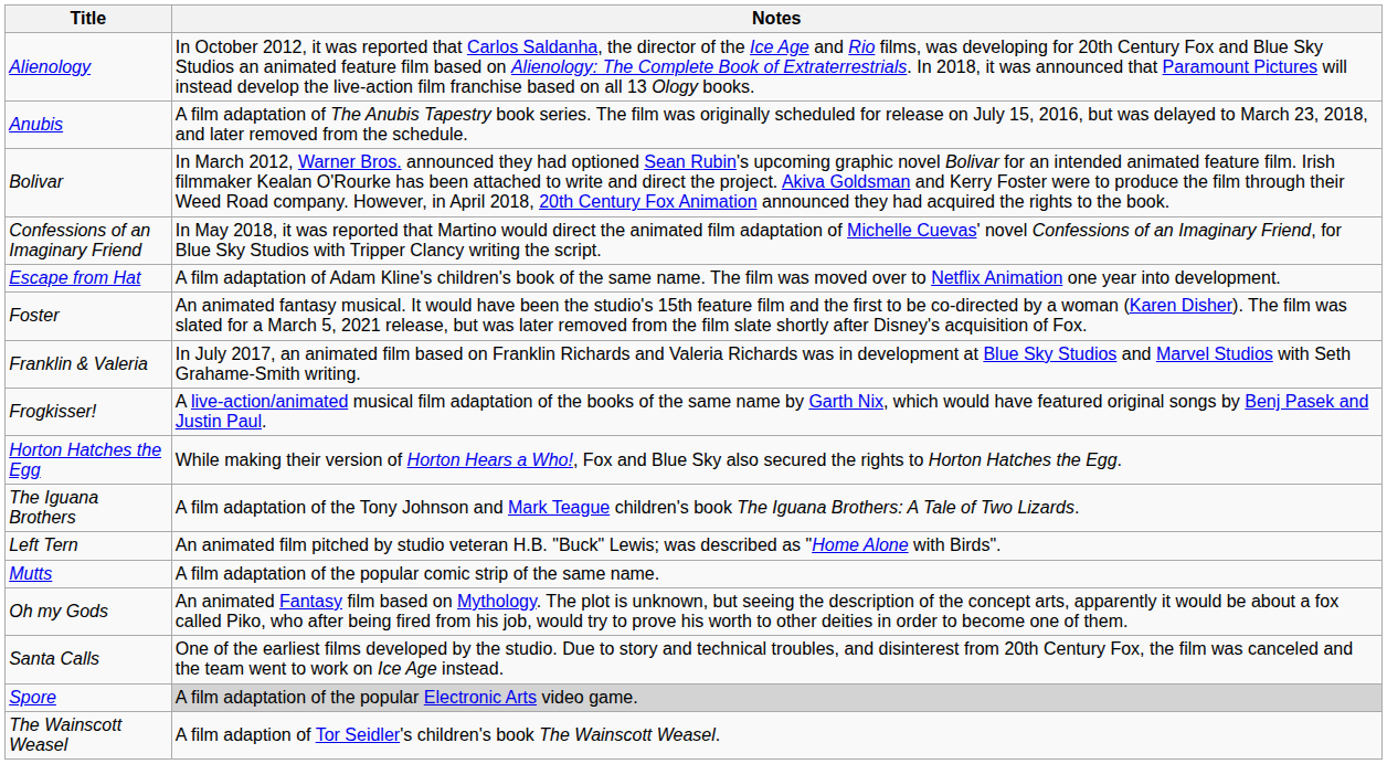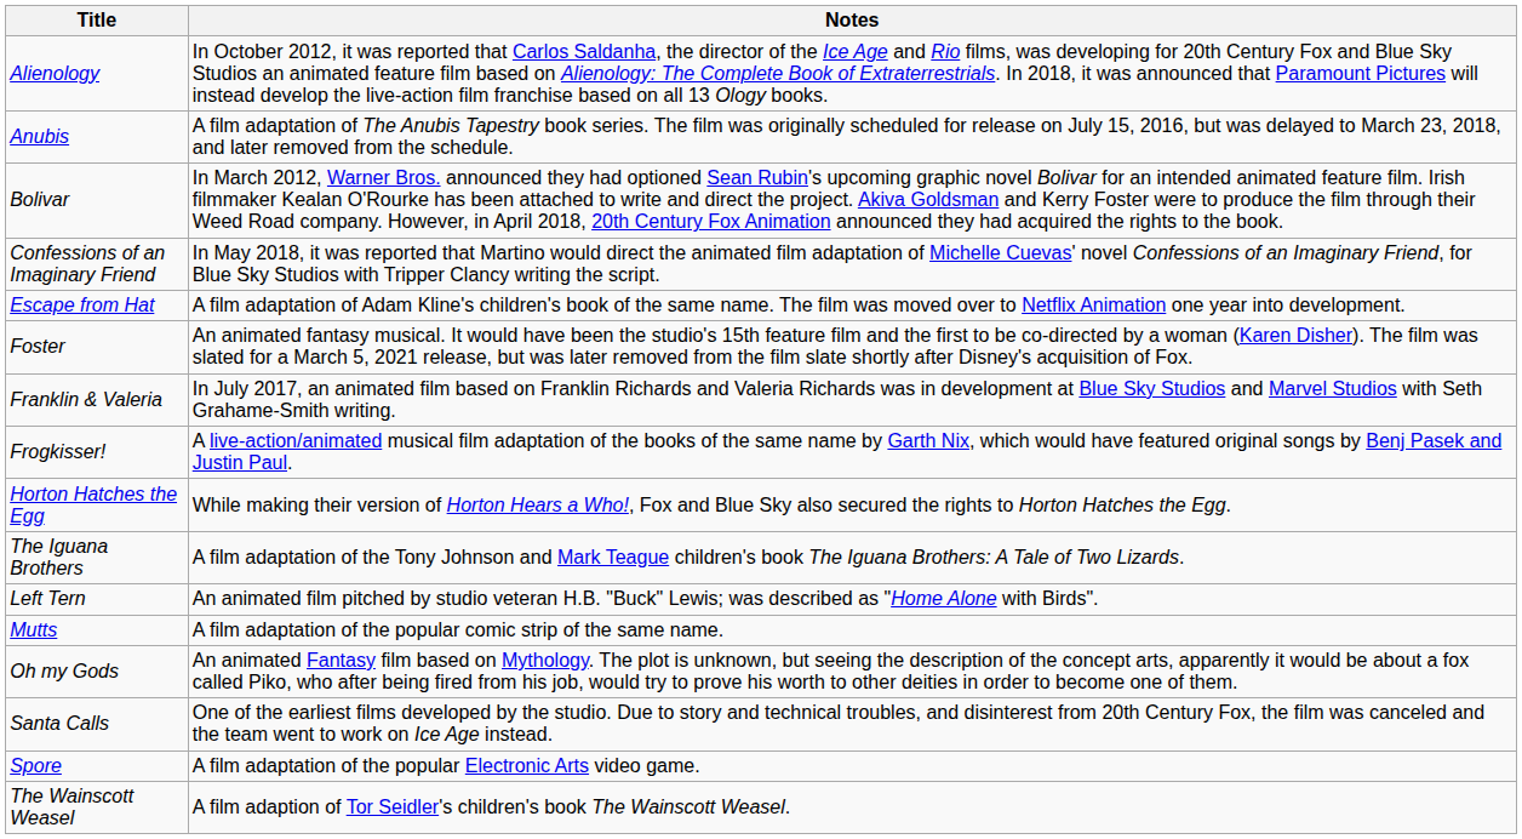Spore | Notes: lightgrey background -> no background
